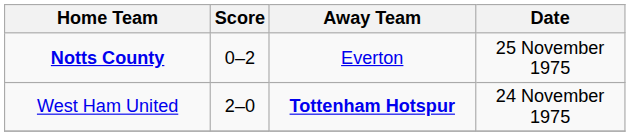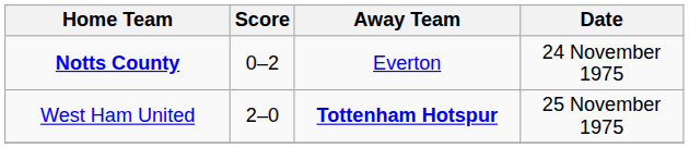Notts County | Date: 25 November 1975 -> 24 November 1975
West Ham United | Date: 24 November 1975 -> 25 November 1975
